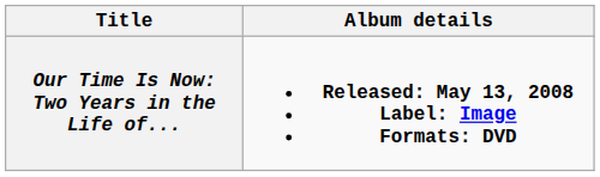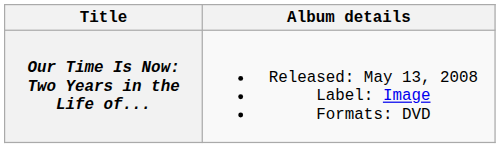Our Time Is Now: Two Years in the Life of... | Album details: bold -> normal
